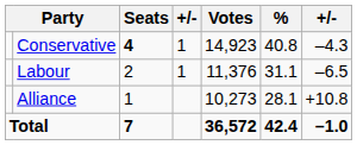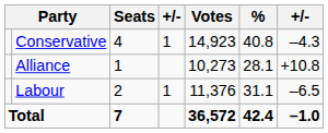Conservative | Seats: bold -> normal
rows swapped: Labour <-> Alliance
